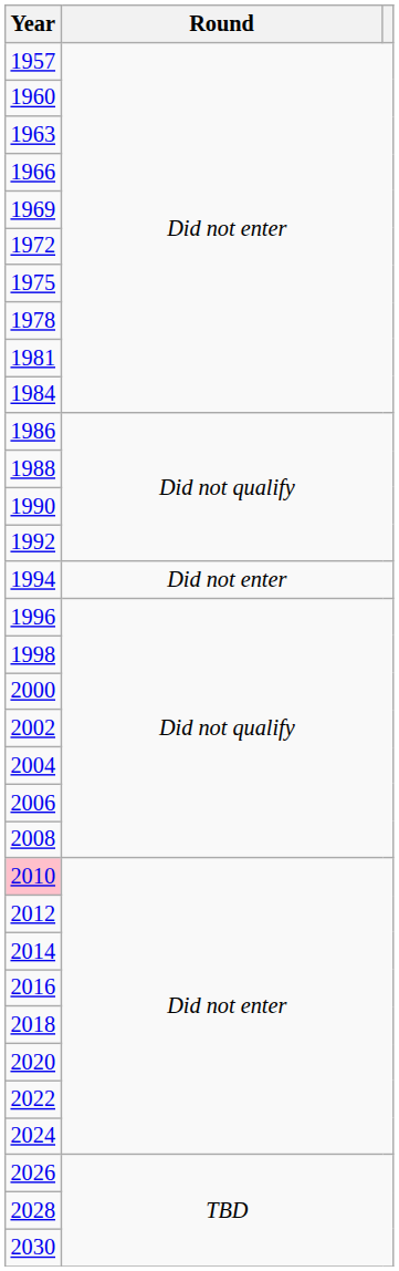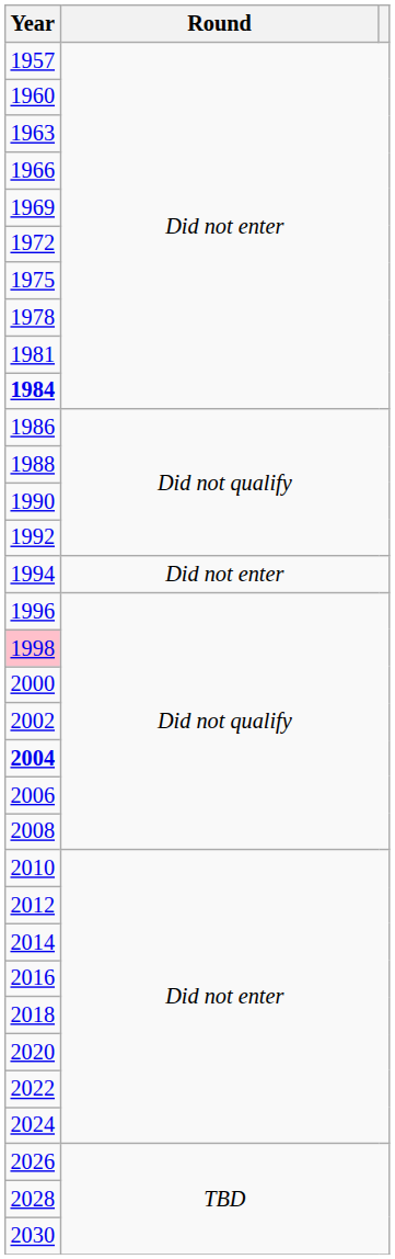1984 | Year: normal -> bold
1998 | Year: no background -> pink background
2004 | Year: normal -> bold
2010 | Year: pink background -> no background
